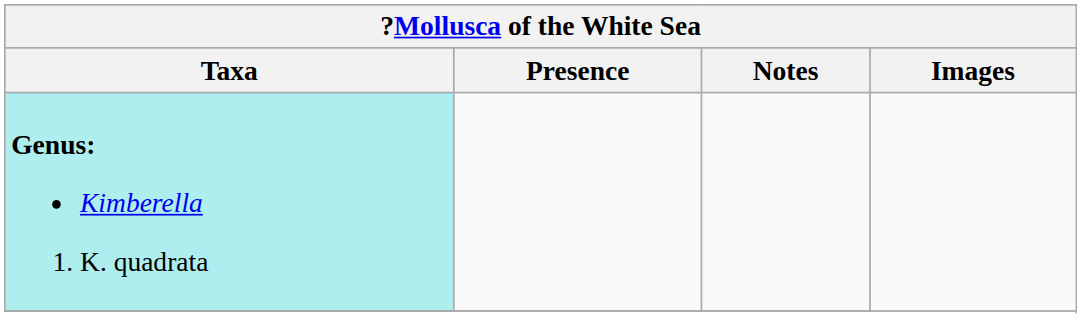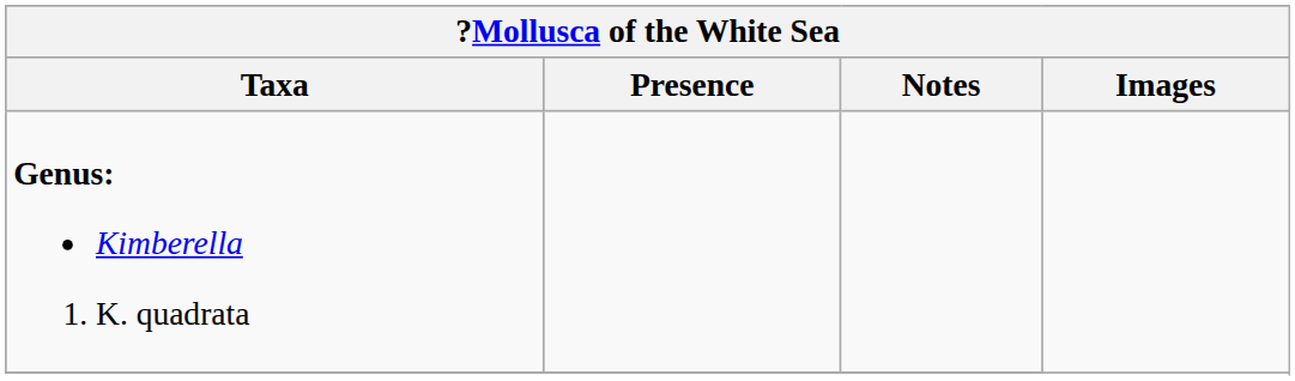Genus: Kimberella K. quadrata | Taxa: paleturquoise background -> no background
